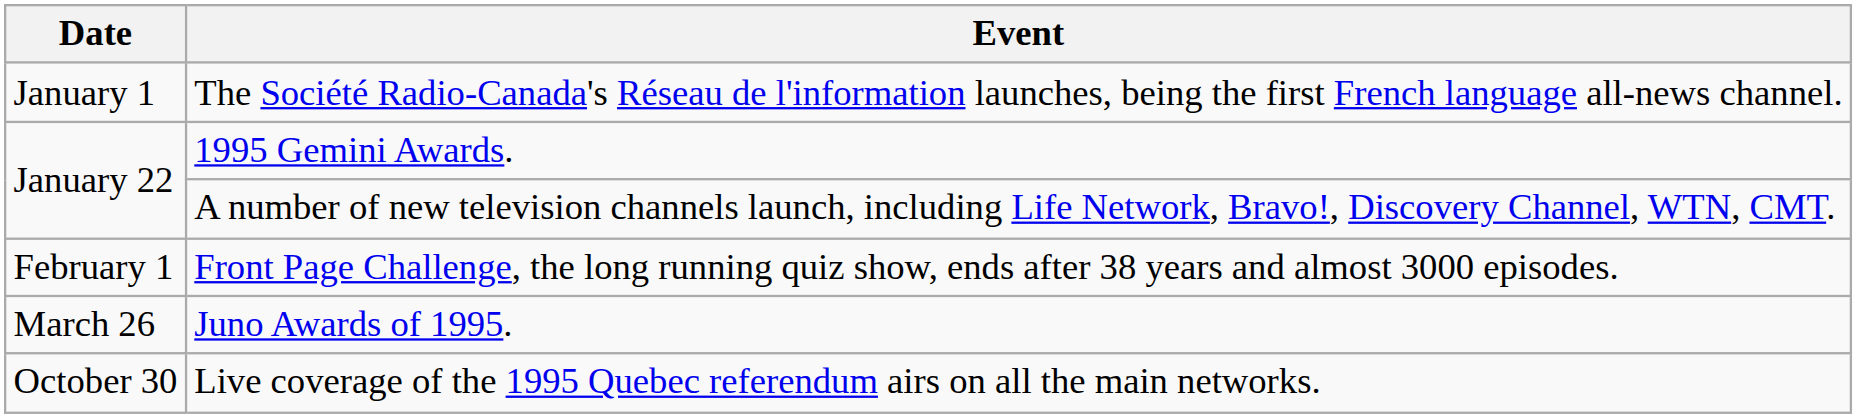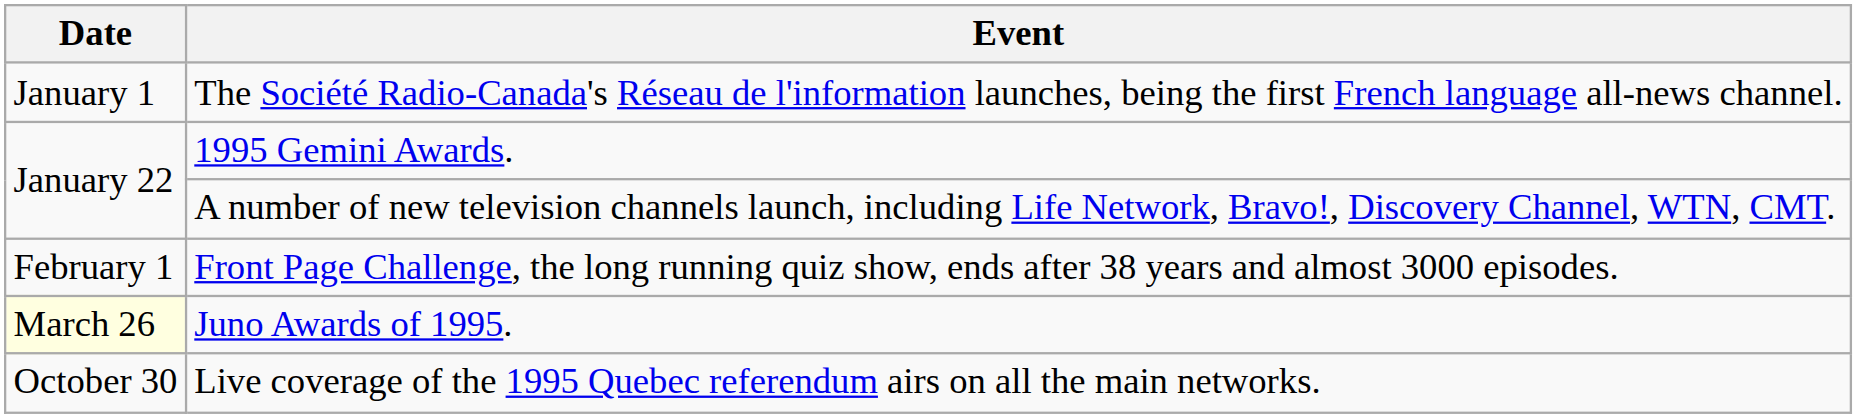Juno Awards of 1995. | Date: no background -> lightyellow background
